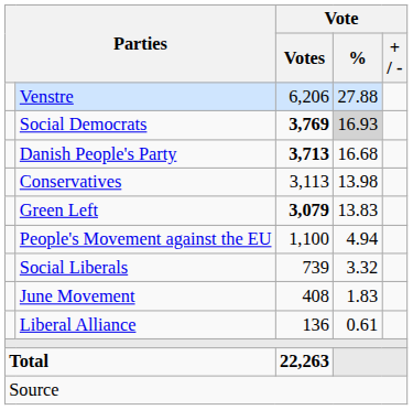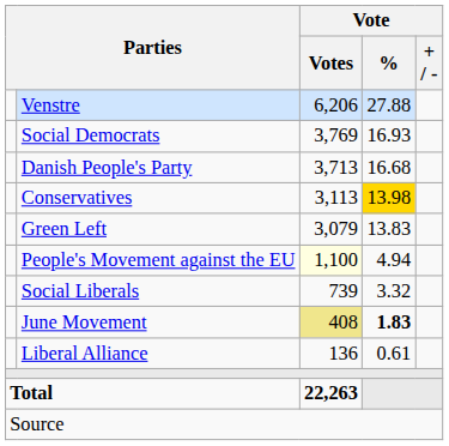Social Democrats | Vote / Votes: bold -> normal
Social Democrats | Vote / %: lightgrey background -> no background
Danish People's Party | Vote / Votes: bold -> normal
Conservatives | Vote / %: no background -> gold background
Green Left | Vote / Votes: bold -> normal
People's Movement against the EU | Vote / Votes: no background -> lightyellow background
June Movement | Vote / Votes: no background -> khaki background
June Movement | Vote / %: normal -> bold
